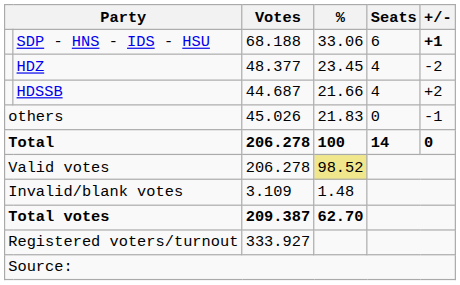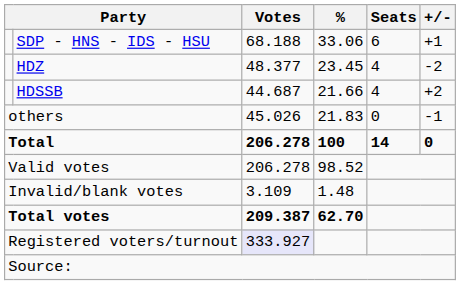SDP - HNS - IDS - HSU | +/-: bold -> normal
Valid votes | %: khaki background -> no background
Registered voters/turnout | Votes: no background -> lavender background
